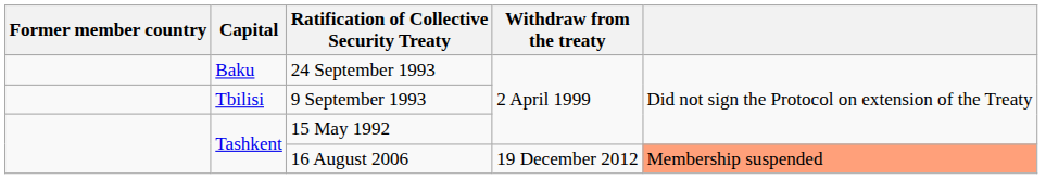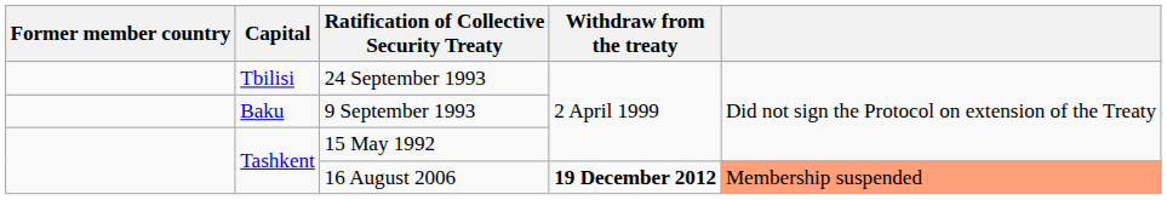24 September 1993 | Capital: Baku -> Tbilisi
9 September 1993 | Capital: Tbilisi -> Baku
16 August 2006 | Withdraw from the treaty: normal -> bold
